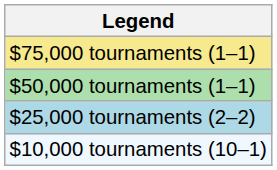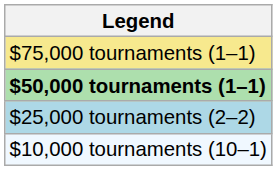row 3 | column 1: normal -> bold
